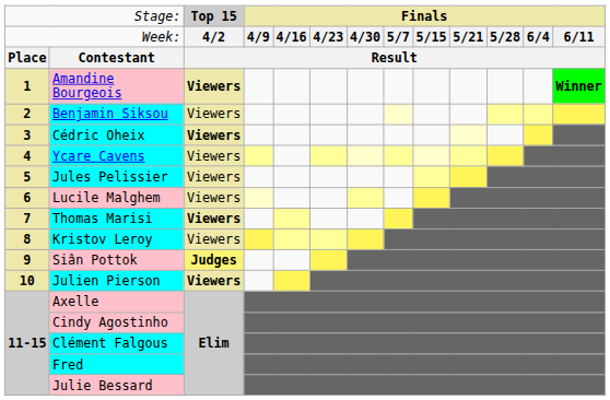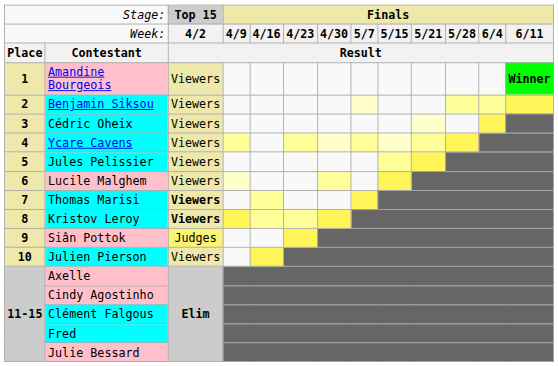Amandine Bourgeois | column 3: bold -> normal
Cédric Oheix | column 3: bold -> normal
Kristov Leroy | column 3: normal -> bold
Siân Pottok | column 3: bold -> normal
Julien Pierson | column 3: bold -> normal
